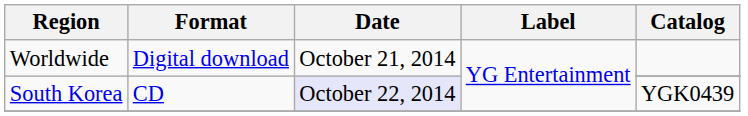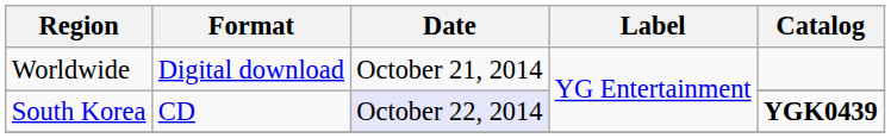South Korea / CD | Catalog: normal -> bold
